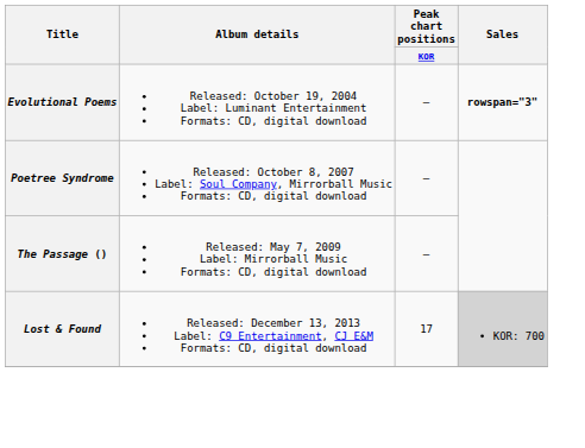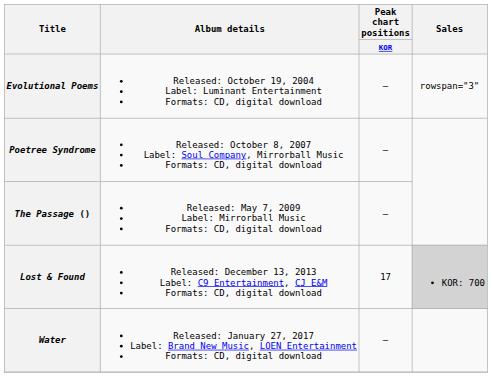Evolutional Poems | Sales: bold -> normal
+ row: Water | Released: January 27, 2017 Label: Brand New Music, LOEN Entertainment Formats: CD, digital download | —
